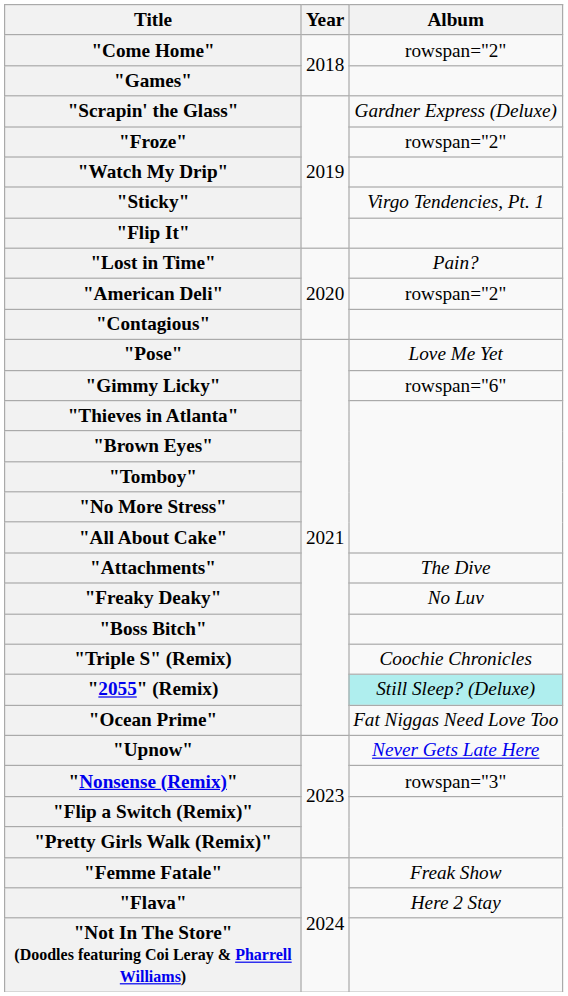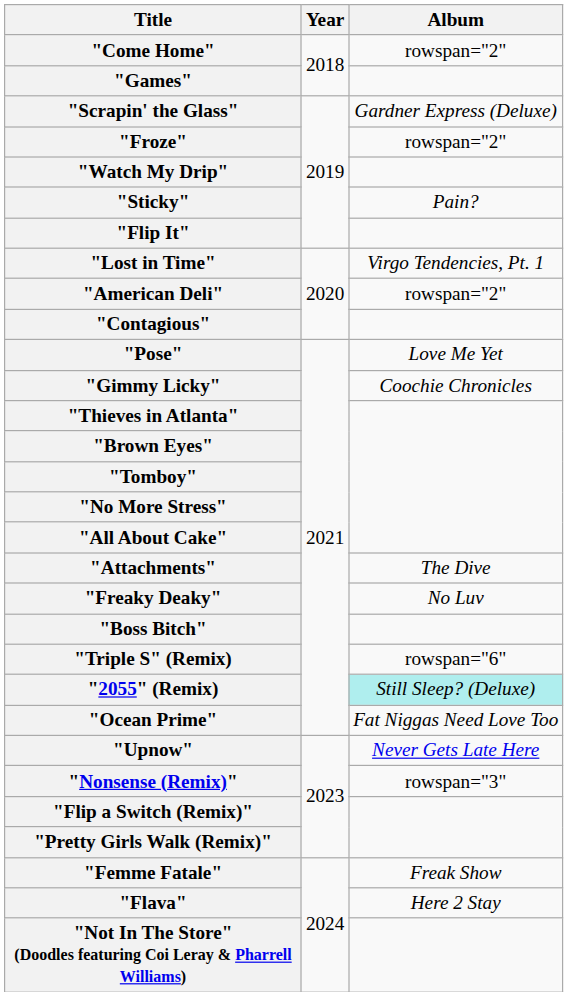"Sticky" | Album: Virgo Tendencies, Pt. 1 -> Pain?
"Lost in Time" | Album: Pain? -> Virgo Tendencies, Pt. 1
"Gimmy Licky" | Album: rowspan="6" -> Coochie Chronicles
"Triple S" (Remix) | Album: Coochie Chronicles -> rowspan="6"
